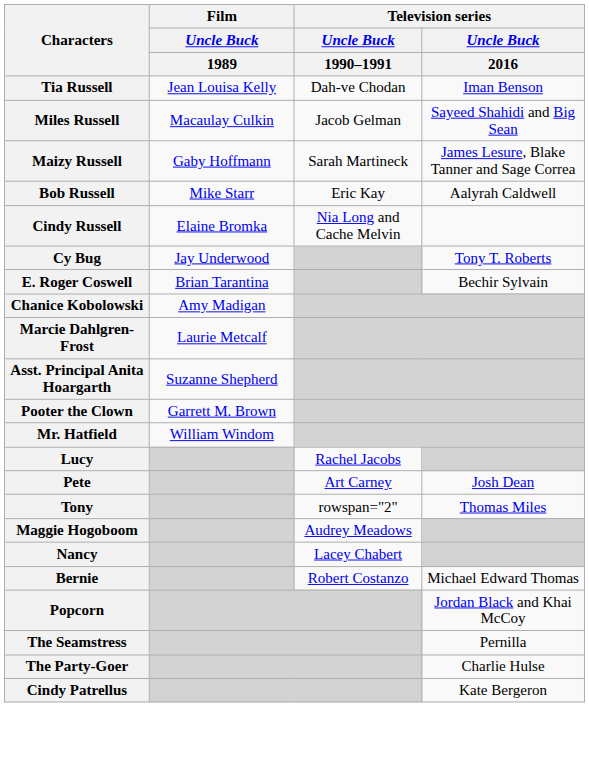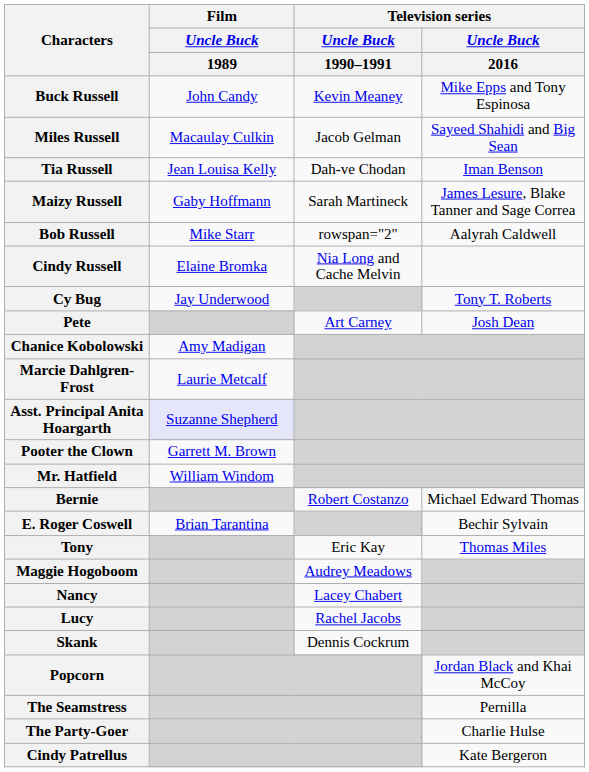+ row: Buck Russell | John Candy | Kevin Meaney | Mike Epps and Tony Espinosa
rows swapped: Tia Russell <-> Miles Russell
Bob Russell | Television series / Uncle Buck / 1990–1991: Eric Kay -> rowspan="2"
rows swapped: E. Roger Coswell <-> Pete
Asst. Principal Anita Hoargarth | Film / Uncle Buck / 1989: no background -> lavender background
rows swapped: Bernie <-> Lucy
Tony | Television series / Uncle Buck / 1990–1991: rowspan="2" -> Eric Kay
+ row: Skank | Dennis Cockrum
